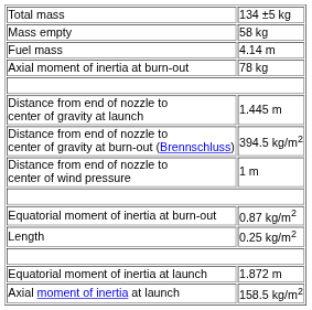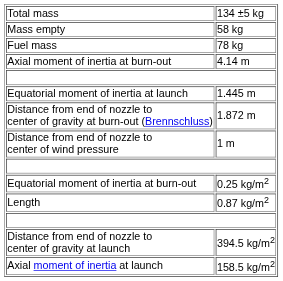row 3 | column 2: 4.14 m -> 78 kg
row 4 | column 2: 78 kg -> 4.14 m
row 6 | column 1: Distance from end of nozzle to center of gravity at launch -> Equatorial moment of inertia at launch
row 7 | column 2: 394.5 kg/m2 -> 1.872 m
row 10 | column 2: 0.87 kg/m2 -> 0.25 kg/m2
row 11 | column 2: 0.25 kg/m2 -> 0.87 kg/m2
row 13 | column 1: Equatorial moment of inertia at launch -> Distance from end of nozzle to center of gravity at launch
row 13 | column 2: 1.872 m -> 394.5 kg/m2
